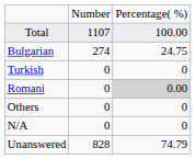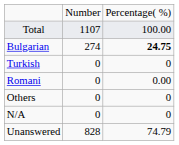Bulgarian | column 3: normal -> bold
Romani | column 3: lightgrey background -> no background
